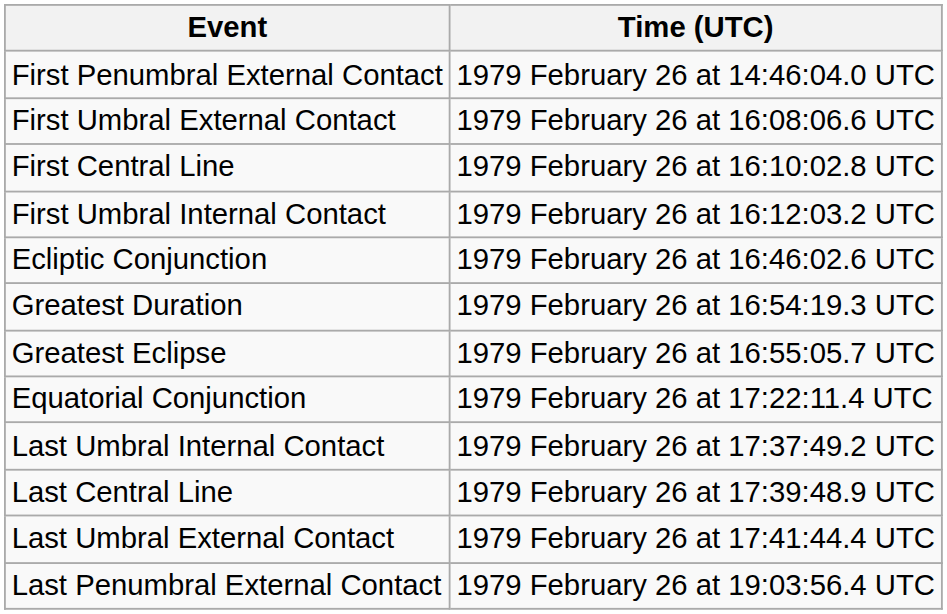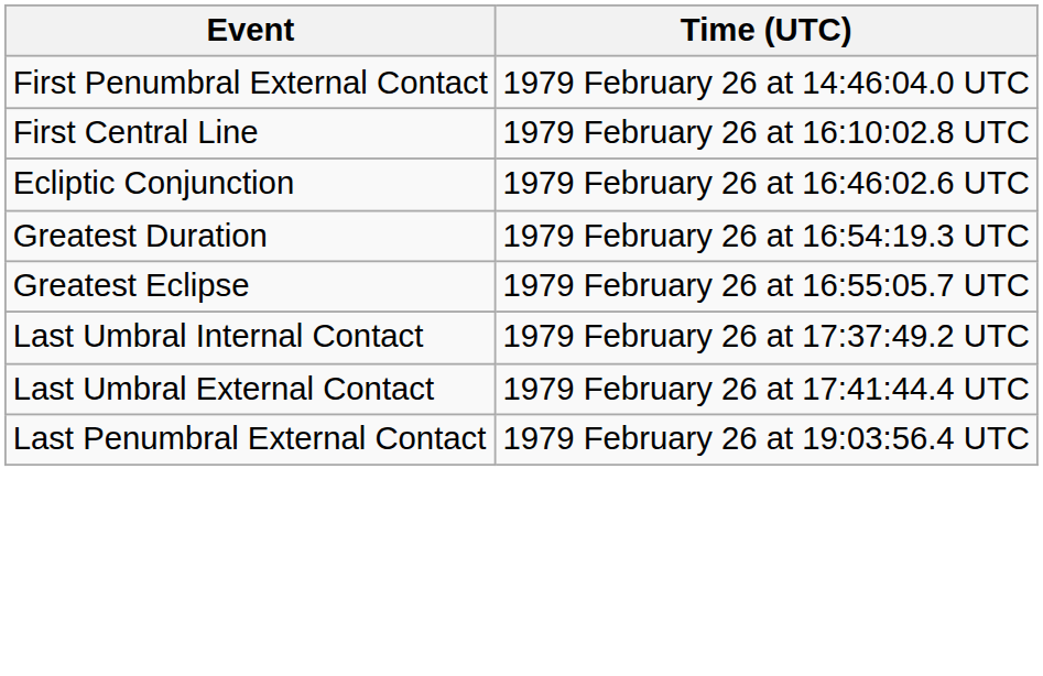- row: First Umbral External Contact | 1979 February 26 at 16:08:06.6 UTC
- row: First Umbral Internal Contact | 1979 February 26 at 16:12:03.2 UTC
- row: Equatorial Conjunction | 1979 February 26 at 17:22:11.4 UTC
- row: Last Central Line | 1979 February 26 at 17:39:48.9 UTC
